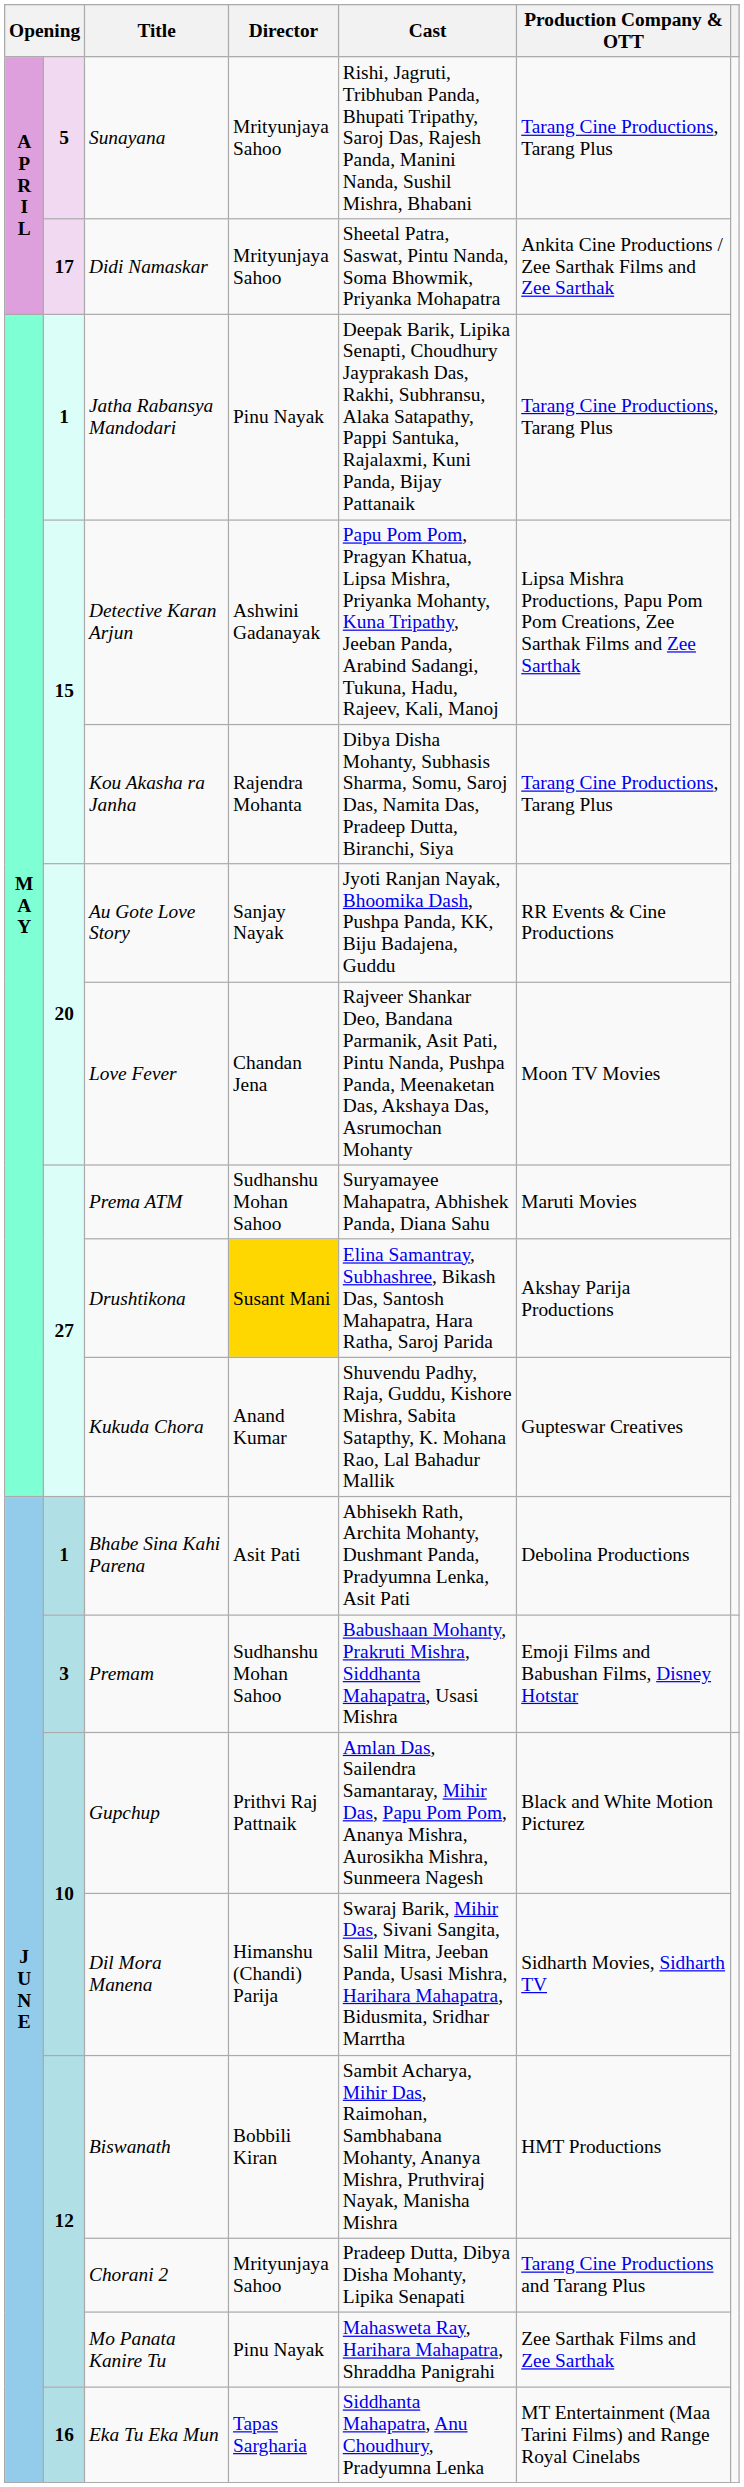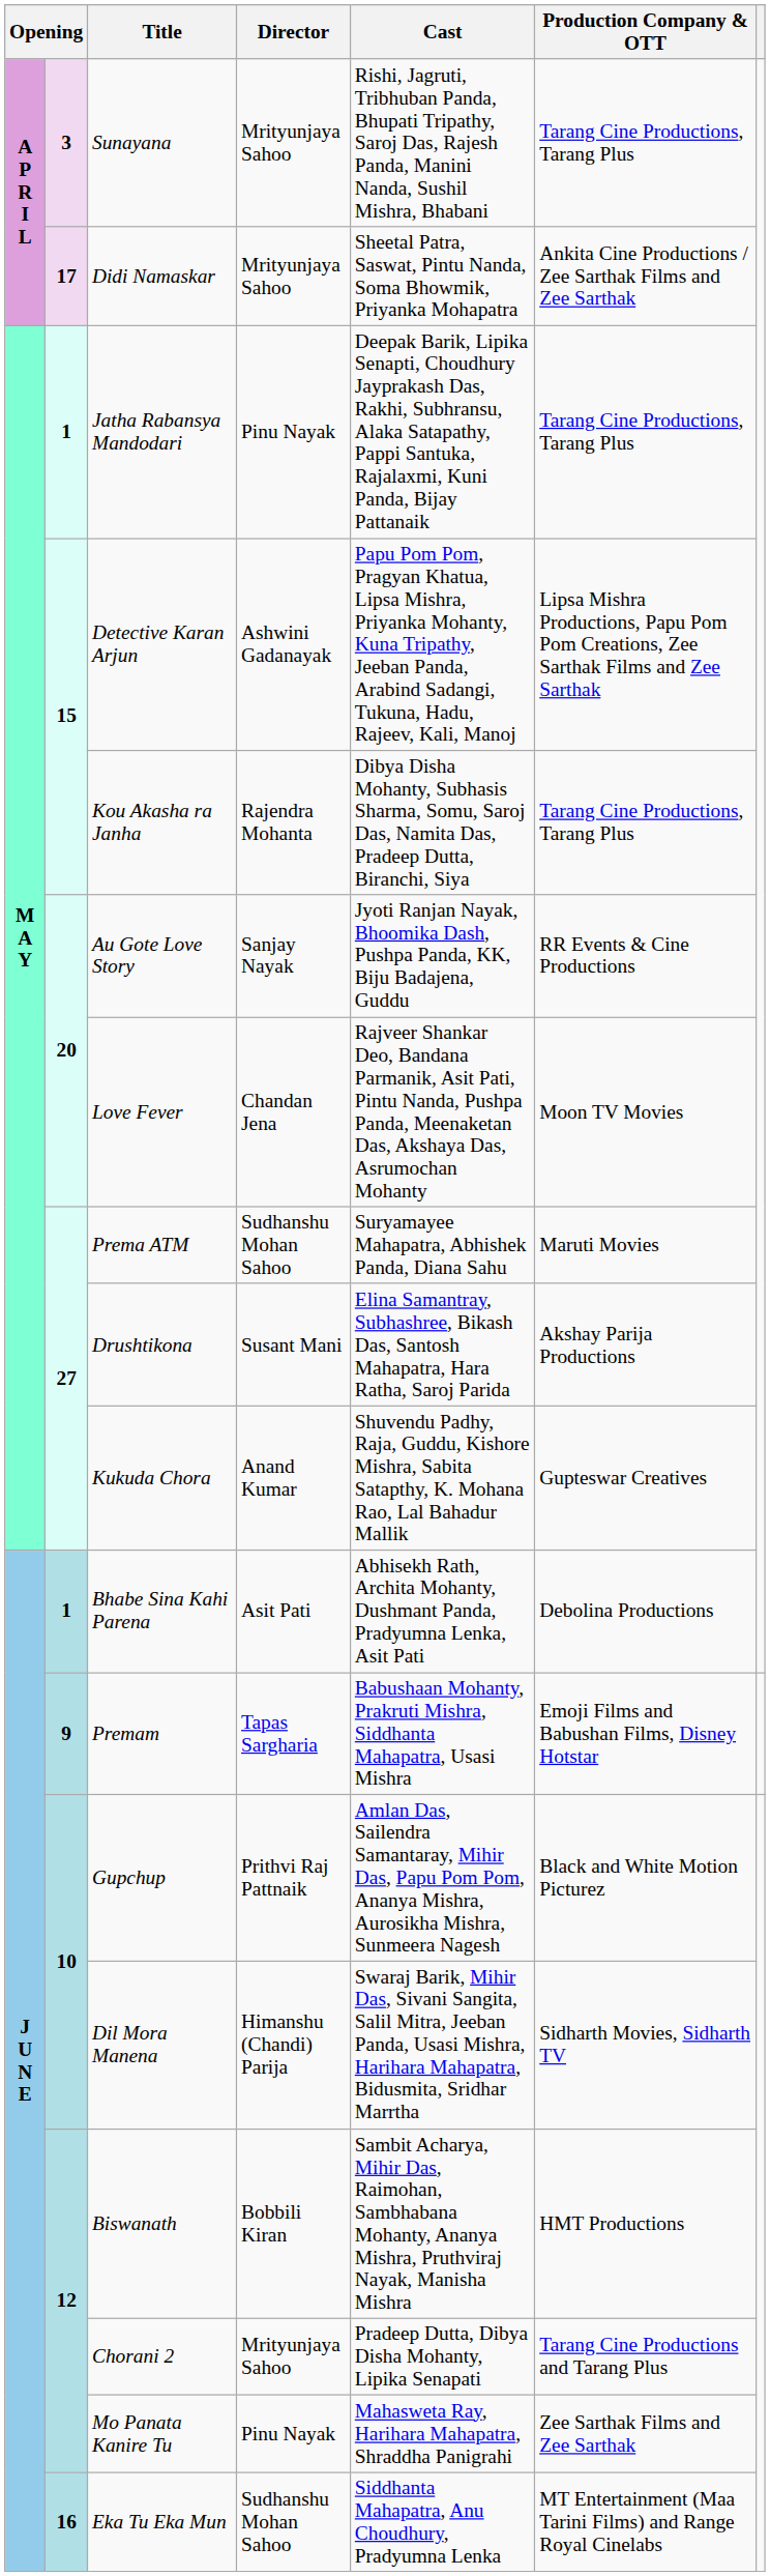Sunayana | column 2: 5 -> 3
Drushtikona | Director: gold background -> no background
Premam | column 2: 3 -> 9
Premam | Director: Sudhanshu Mohan Sahoo -> Tapas Sargharia
Eka Tu Eka Mun | Director: Tapas Sargharia -> Sudhanshu Mohan Sahoo
